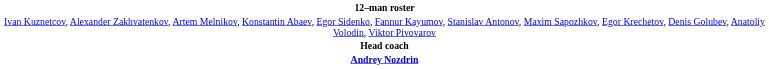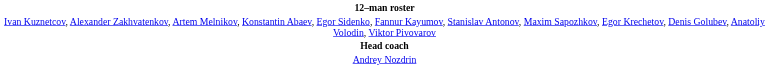row 4 | column 1: bold -> normal
